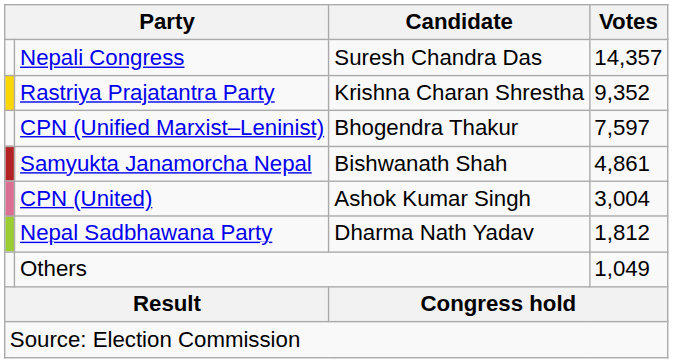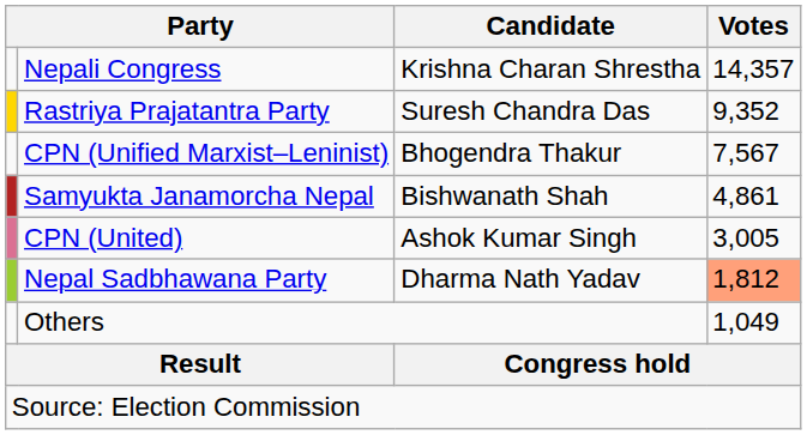Nepali Congress | Candidate: Suresh Chandra Das -> Krishna Charan Shrestha
Rastriya Prajatantra Party | Candidate: Krishna Charan Shrestha -> Suresh Chandra Das
CPN (Unified Marxist–Leninist) | Votes: 7,597 -> 7,567
CPN (United) | Votes: 3,004 -> 3,005
Nepal Sadbhawana Party | Votes: no background -> lightsalmon background
